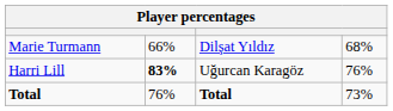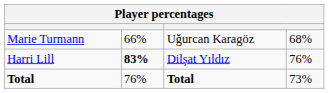Marie Turmann | column 3: Dilşat Yıldız -> Uğurcan Karagöz
Harri Lill | column 3: Uğurcan Karagöz -> Dilşat Yıldız
